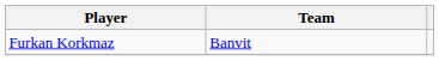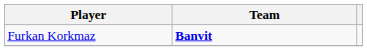Furkan Korkmaz | Team: normal -> bold
